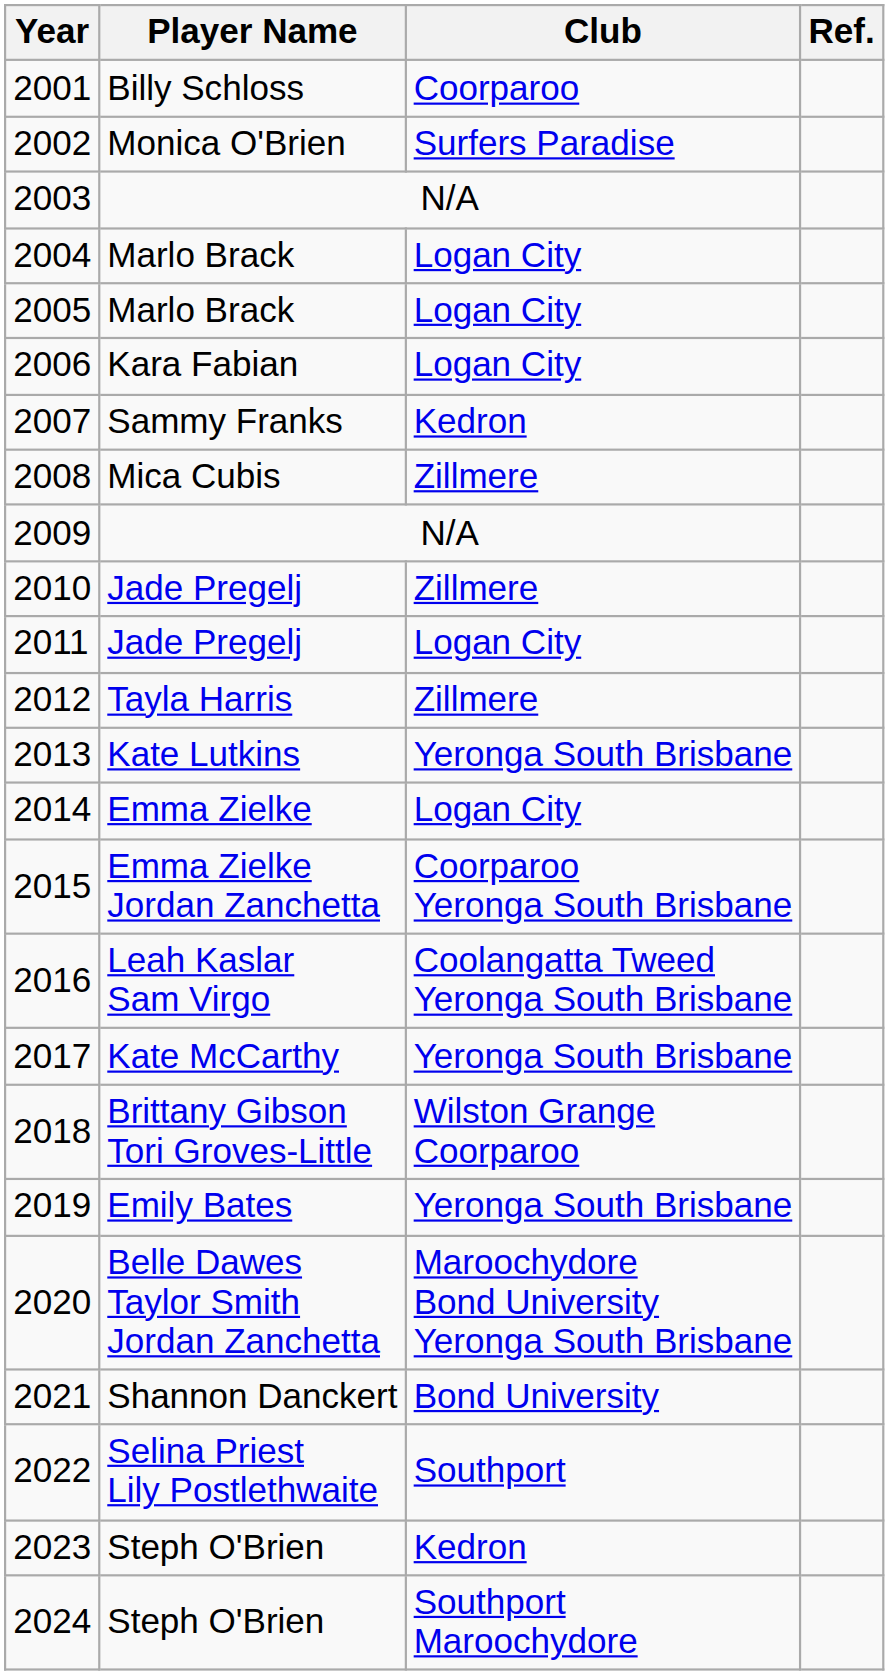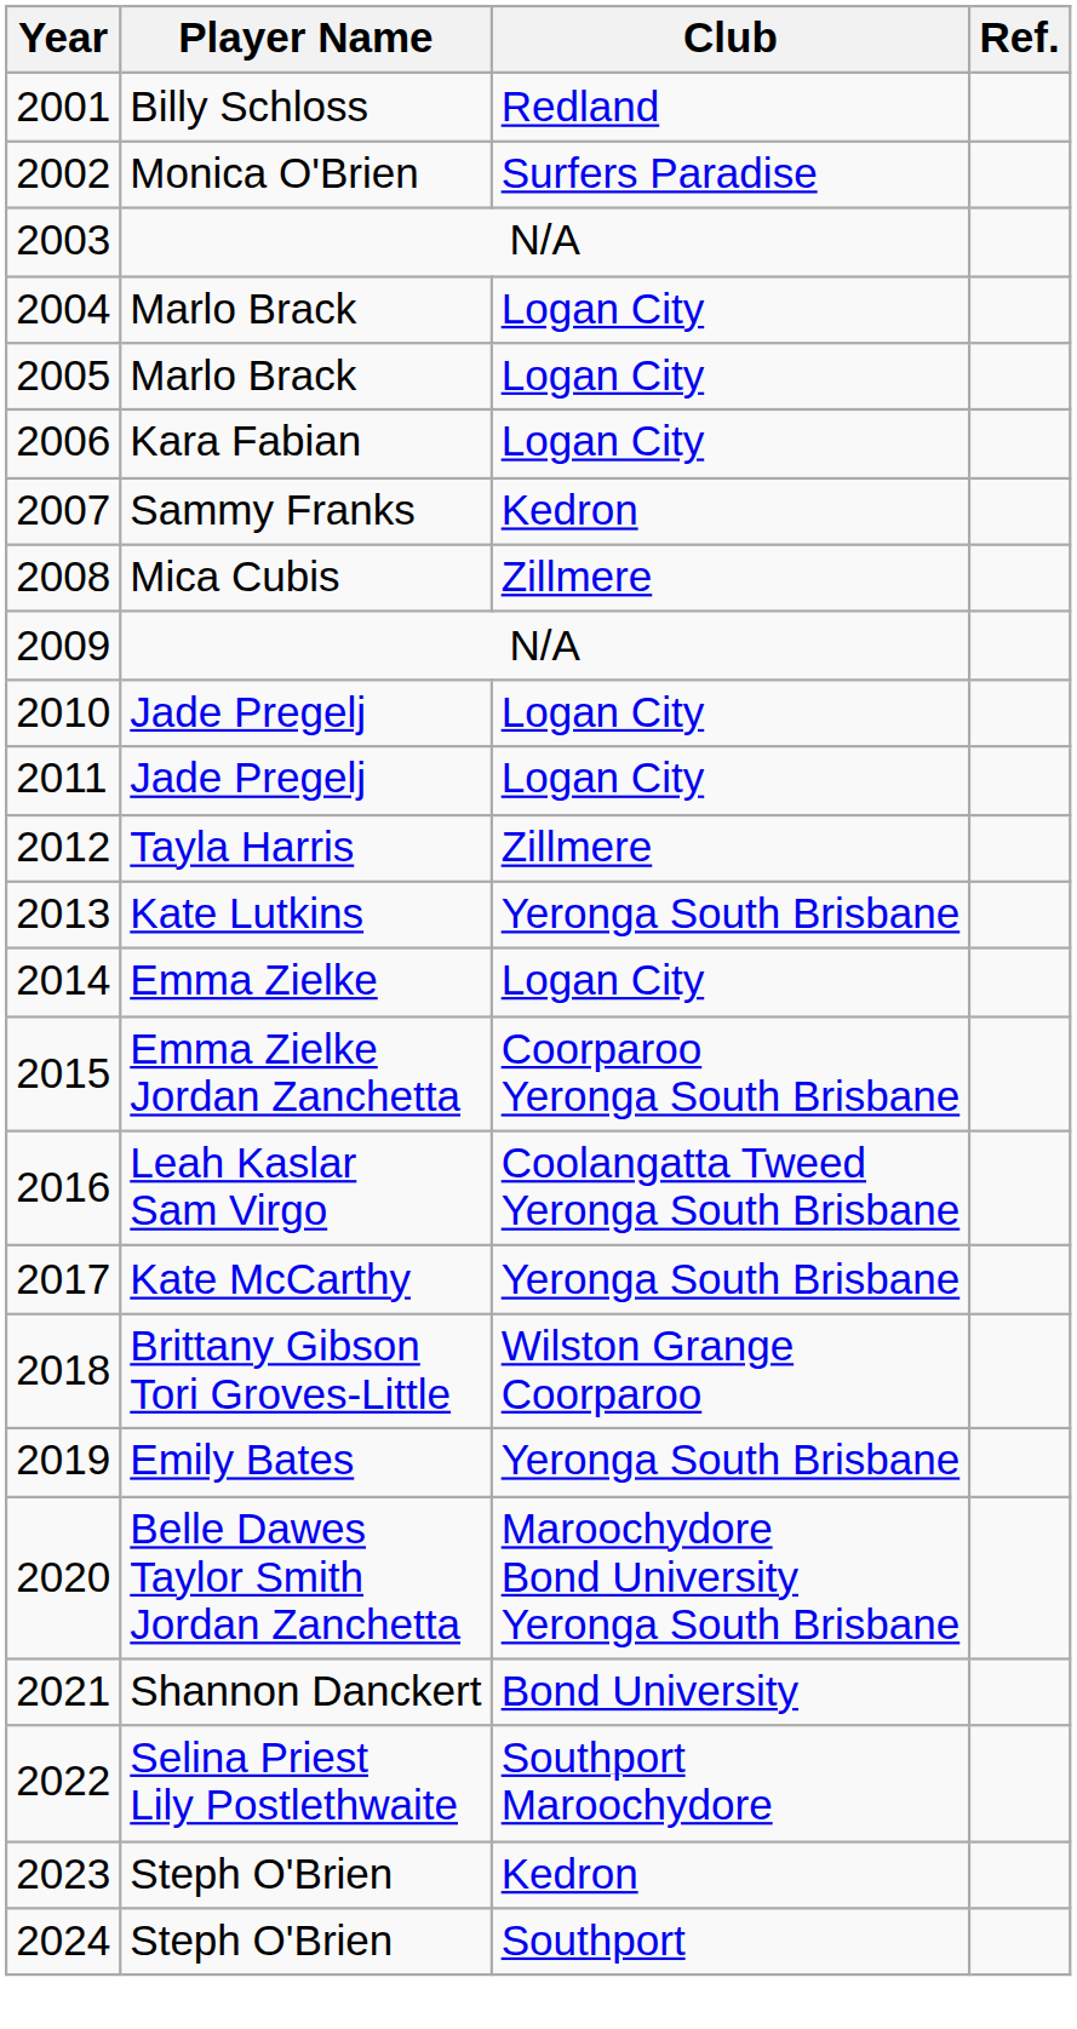2001 | Club: Coorparoo -> Redland
2010 | Club: Zillmere -> Logan City
2022 | Club: Southport -> Southport Maroochydore
2024 | Club: Southport Maroochydore -> Southport
